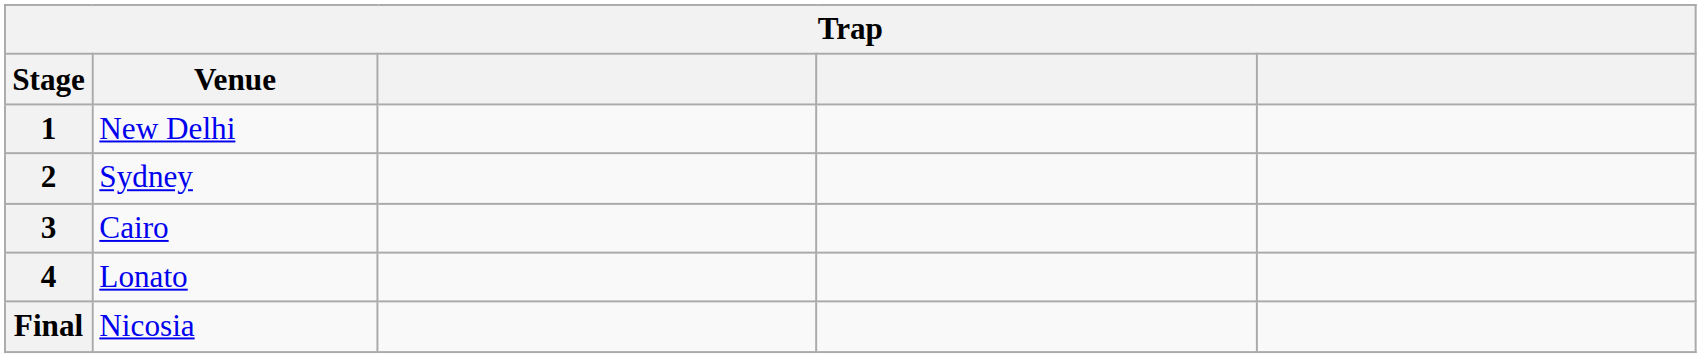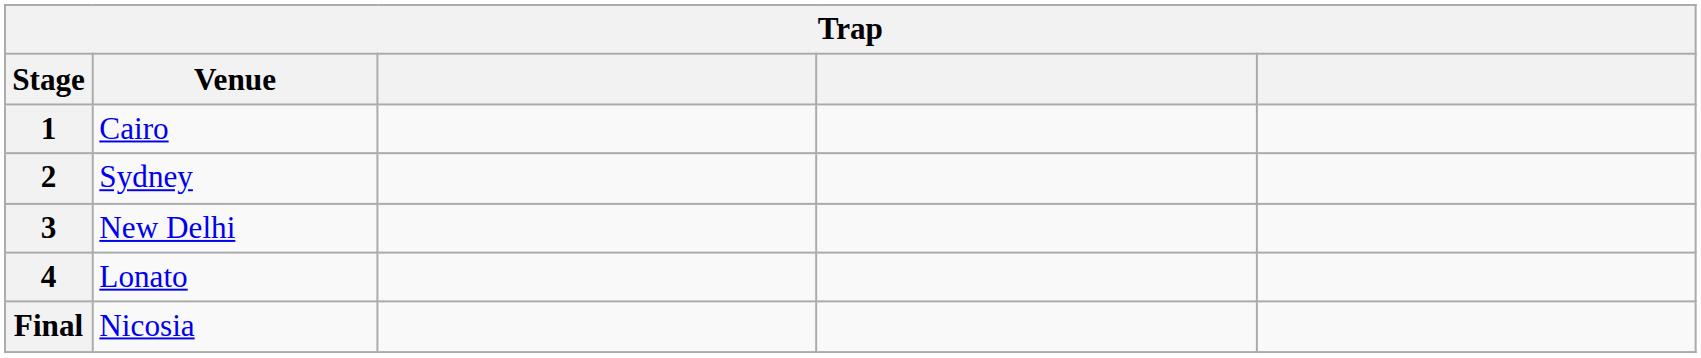1 | Venue: New Delhi -> Cairo
3 | Venue: Cairo -> New Delhi
